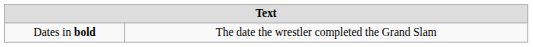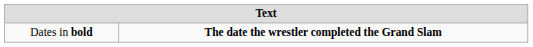Dates in bold | column 2: normal -> bold
